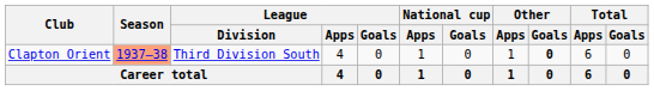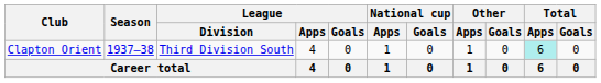Clapton Orient | Season: lightsalmon background -> no background
Clapton Orient | Other / Goals: bold -> normal
Clapton Orient | Total / Apps: no background -> paleturquoise background
